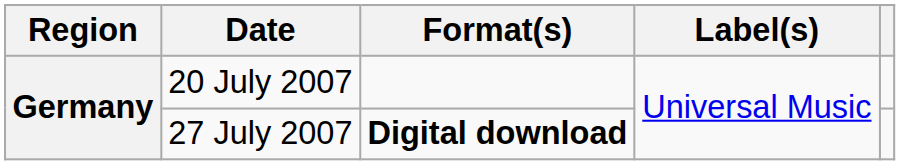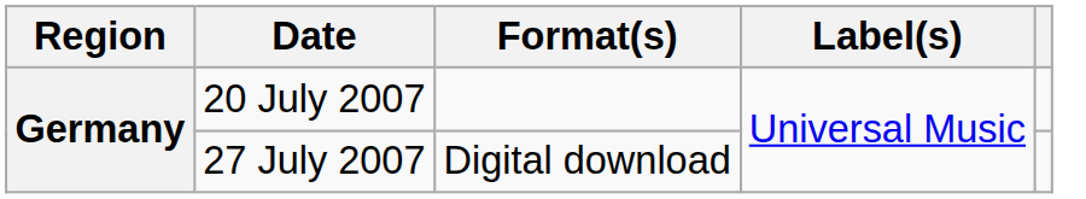27 July 2007 | Format(s): bold -> normal
